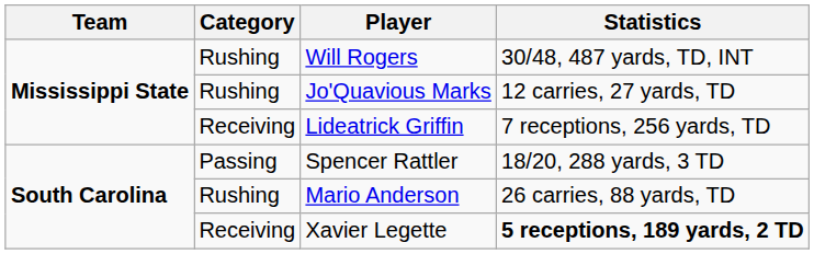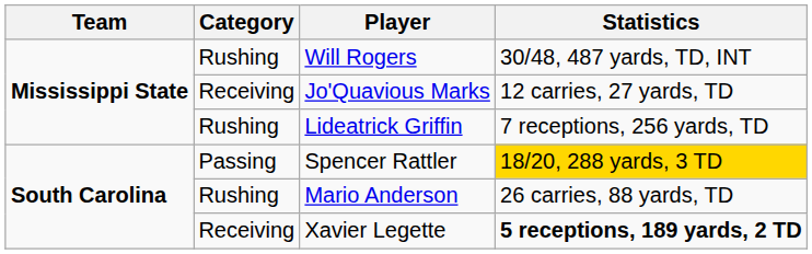Jo'Quavious Marks | Category: Rushing -> Receiving
Lideatrick Griffin | Category: Receiving -> Rushing
Spencer Rattler | Statistics: no background -> gold background
